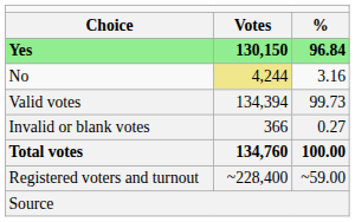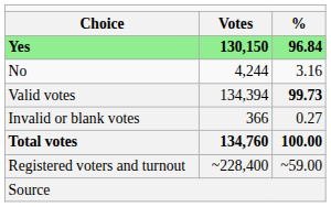No | column 2: khaki background -> no background
Valid votes | column 3: normal -> bold
